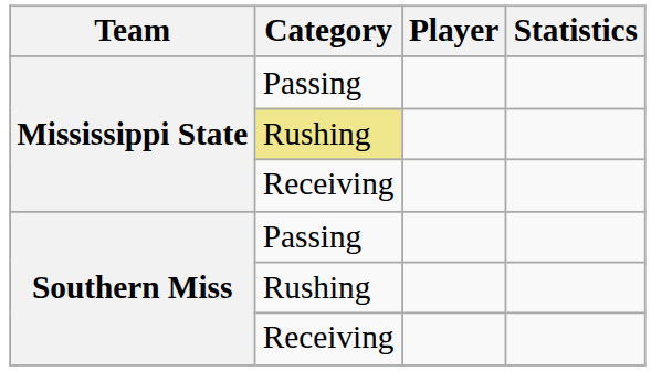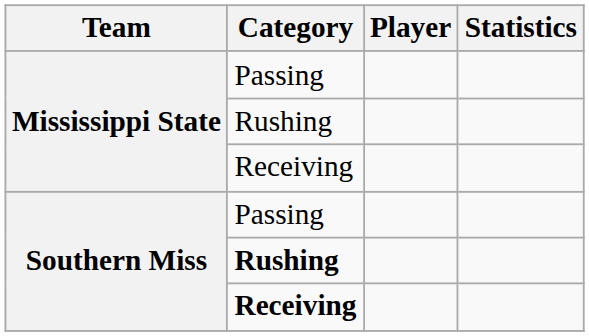Mississippi State / Rushing | Category: khaki background -> no background
Southern Miss / Rushing | Category: normal -> bold
Southern Miss / Receiving | Category: normal -> bold
